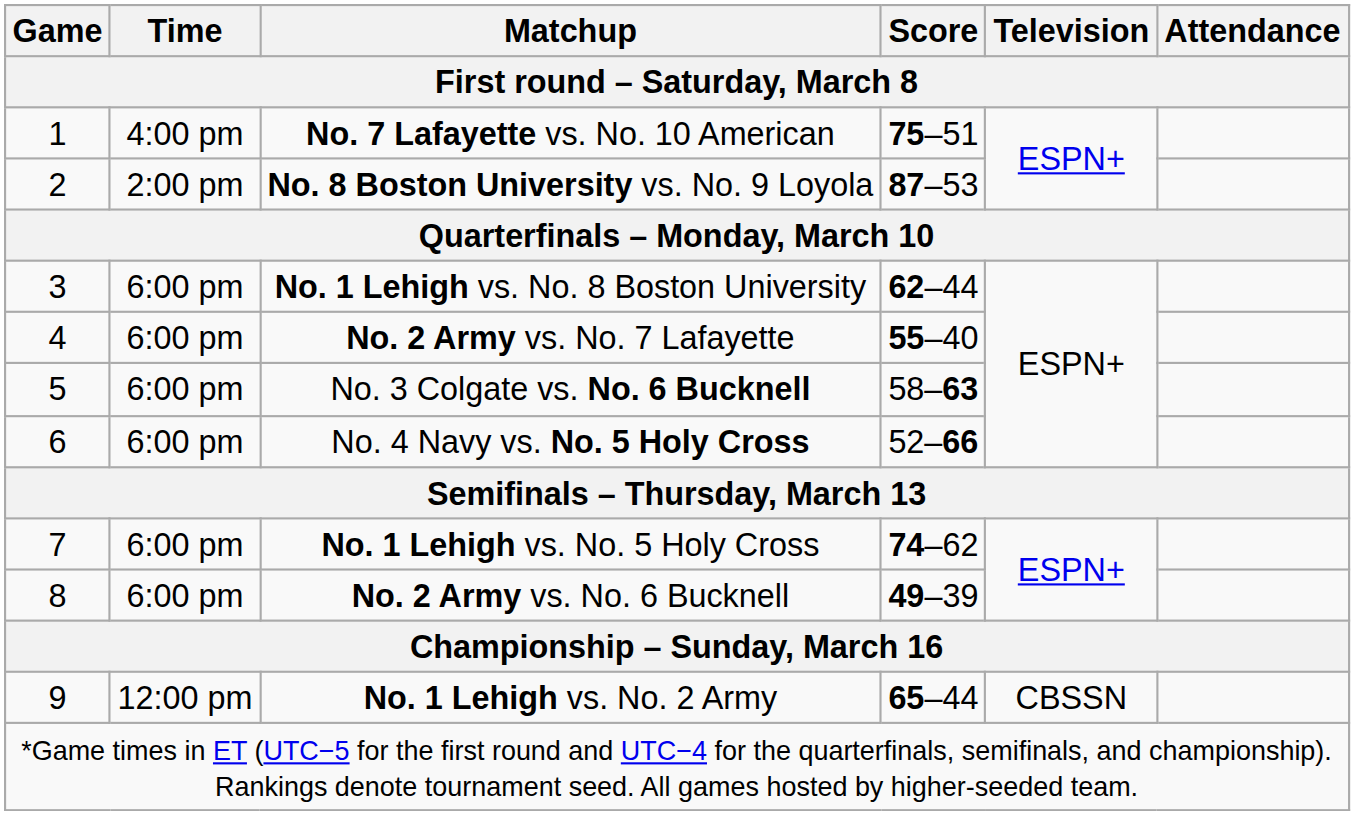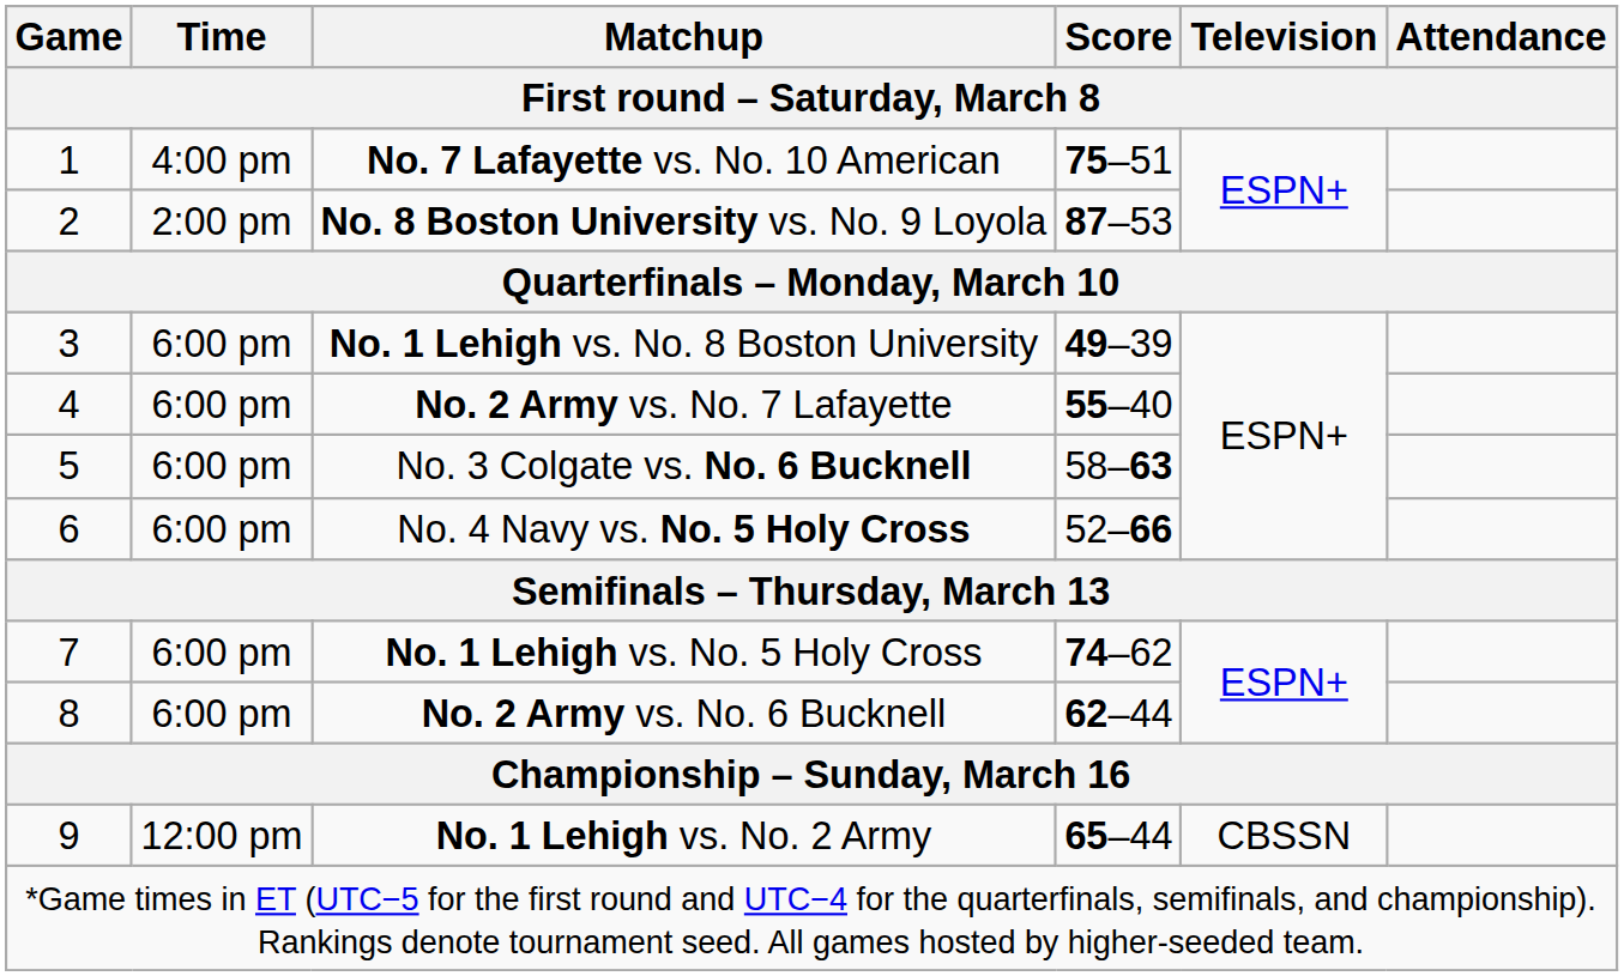No. 1 Lehigh vs. No. 8 Boston University | Score: 62–44 -> 49–39
No. 2 Army vs. No. 6 Bucknell | Score: 49–39 -> 62–44
